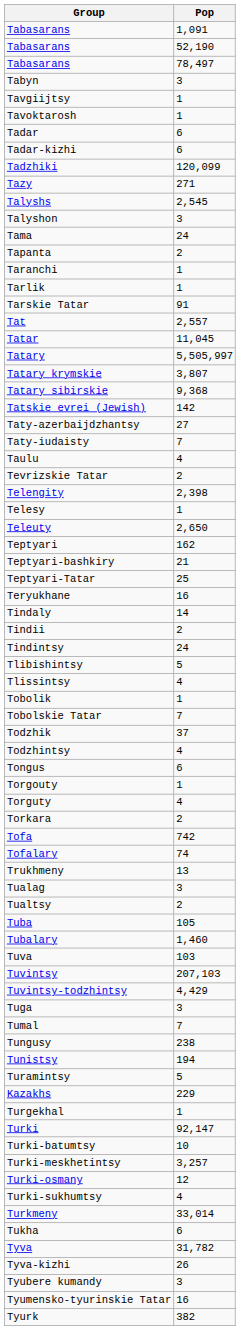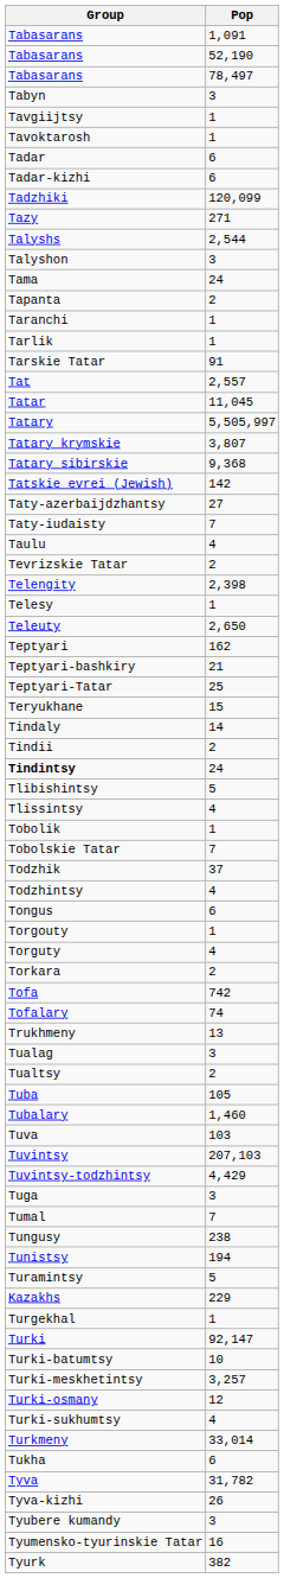row 12 | Pop: 2,545 -> 2,544
row 35 | Pop: 16 -> 15
row 38 | Group: normal -> bold
